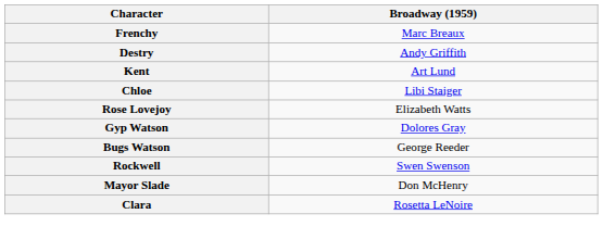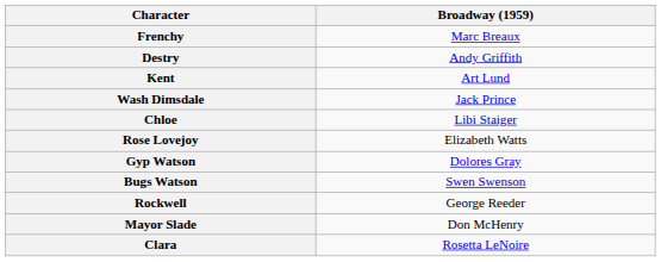+ row: Wash Dimsdale | Jack Prince
Bugs Watson | Broadway (1959): George Reeder -> Swen Swenson
Rockwell | Broadway (1959): Swen Swenson -> George Reeder
